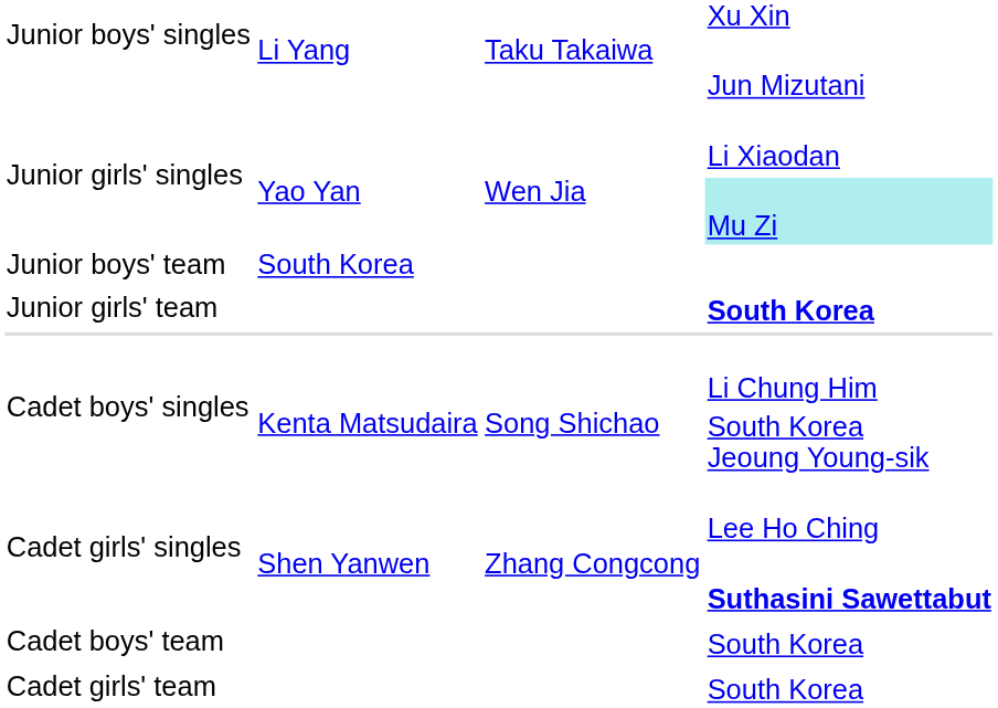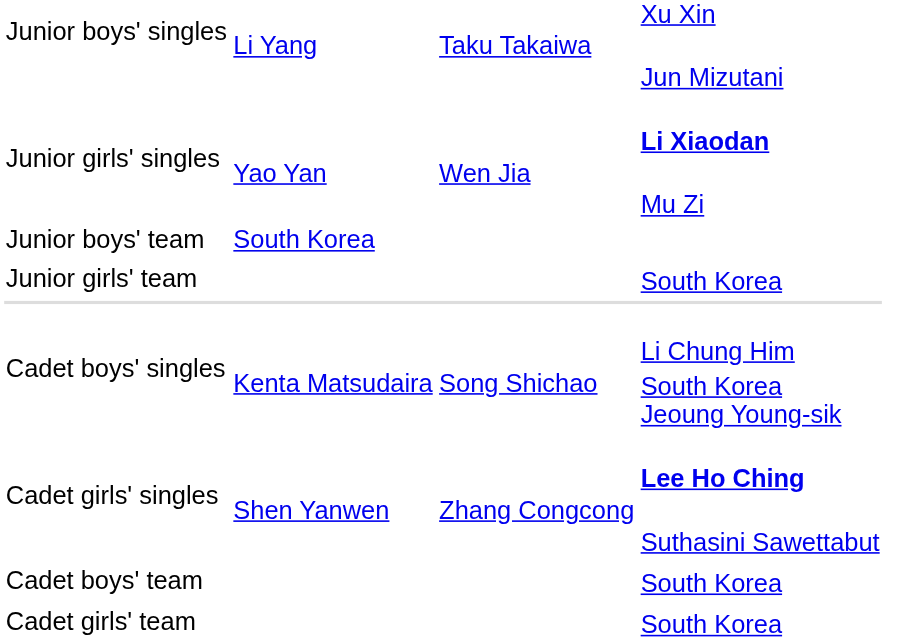Junior girls' singles / Li Xiaodan | column 4: normal -> bold
Junior girls' singles / Mu Zi | column 4: paleturquoise background -> no background
Junior girls' team / South Korea | column 4: bold -> normal
Cadet girls' singles / Lee Ho Ching | column 4: normal -> bold
Cadet girls' singles / Suthasini Sawettabut | column 4: bold -> normal
